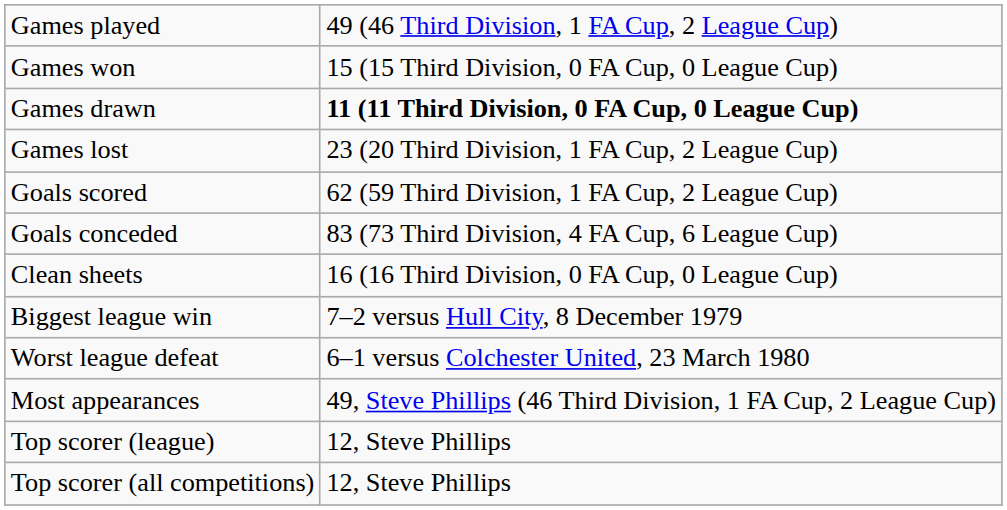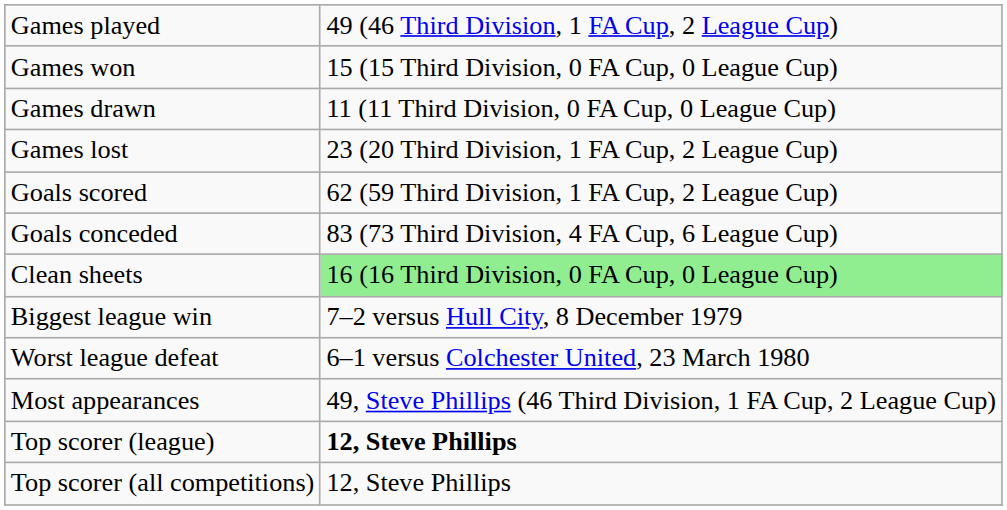Games drawn | column 2: bold -> normal
Clean sheets | column 2: no background -> lightgreen background
Top scorer (league) | column 2: normal -> bold
